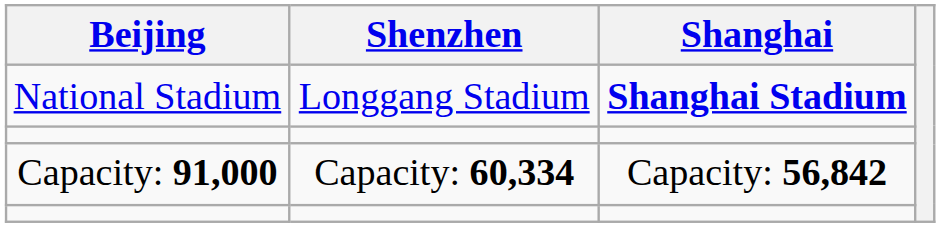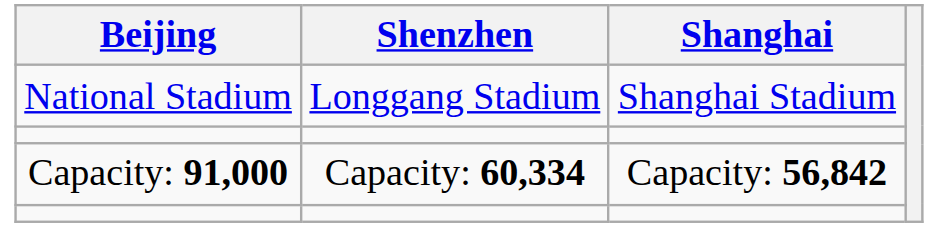National Stadium | Shanghai: bold -> normal
